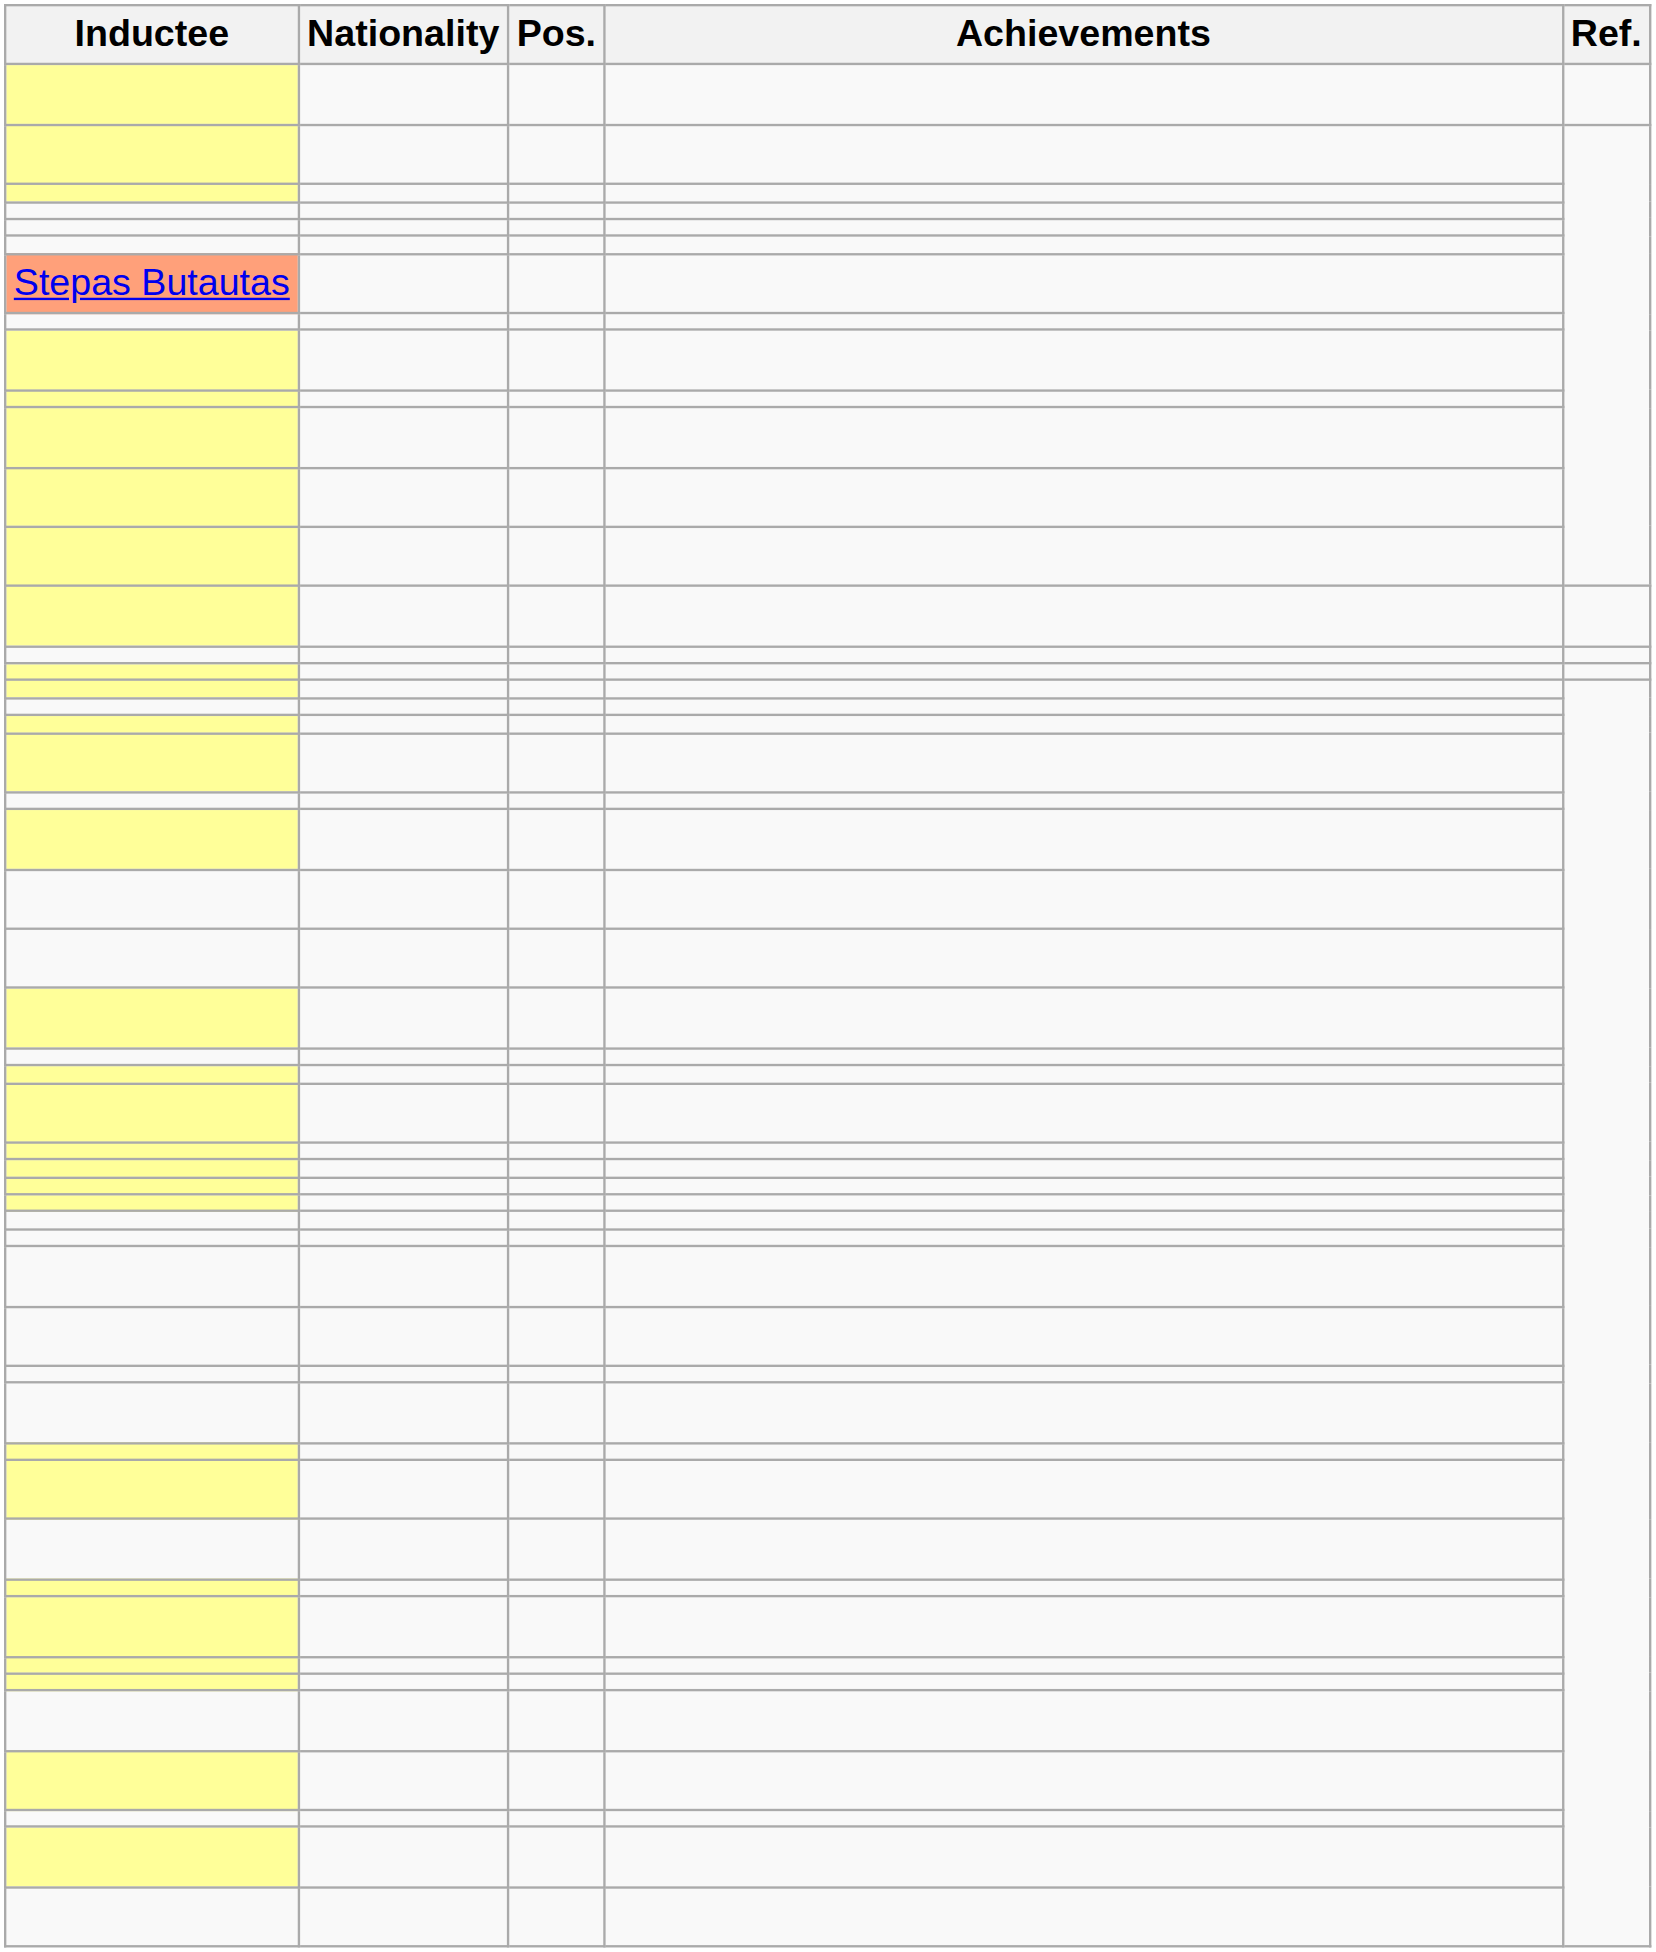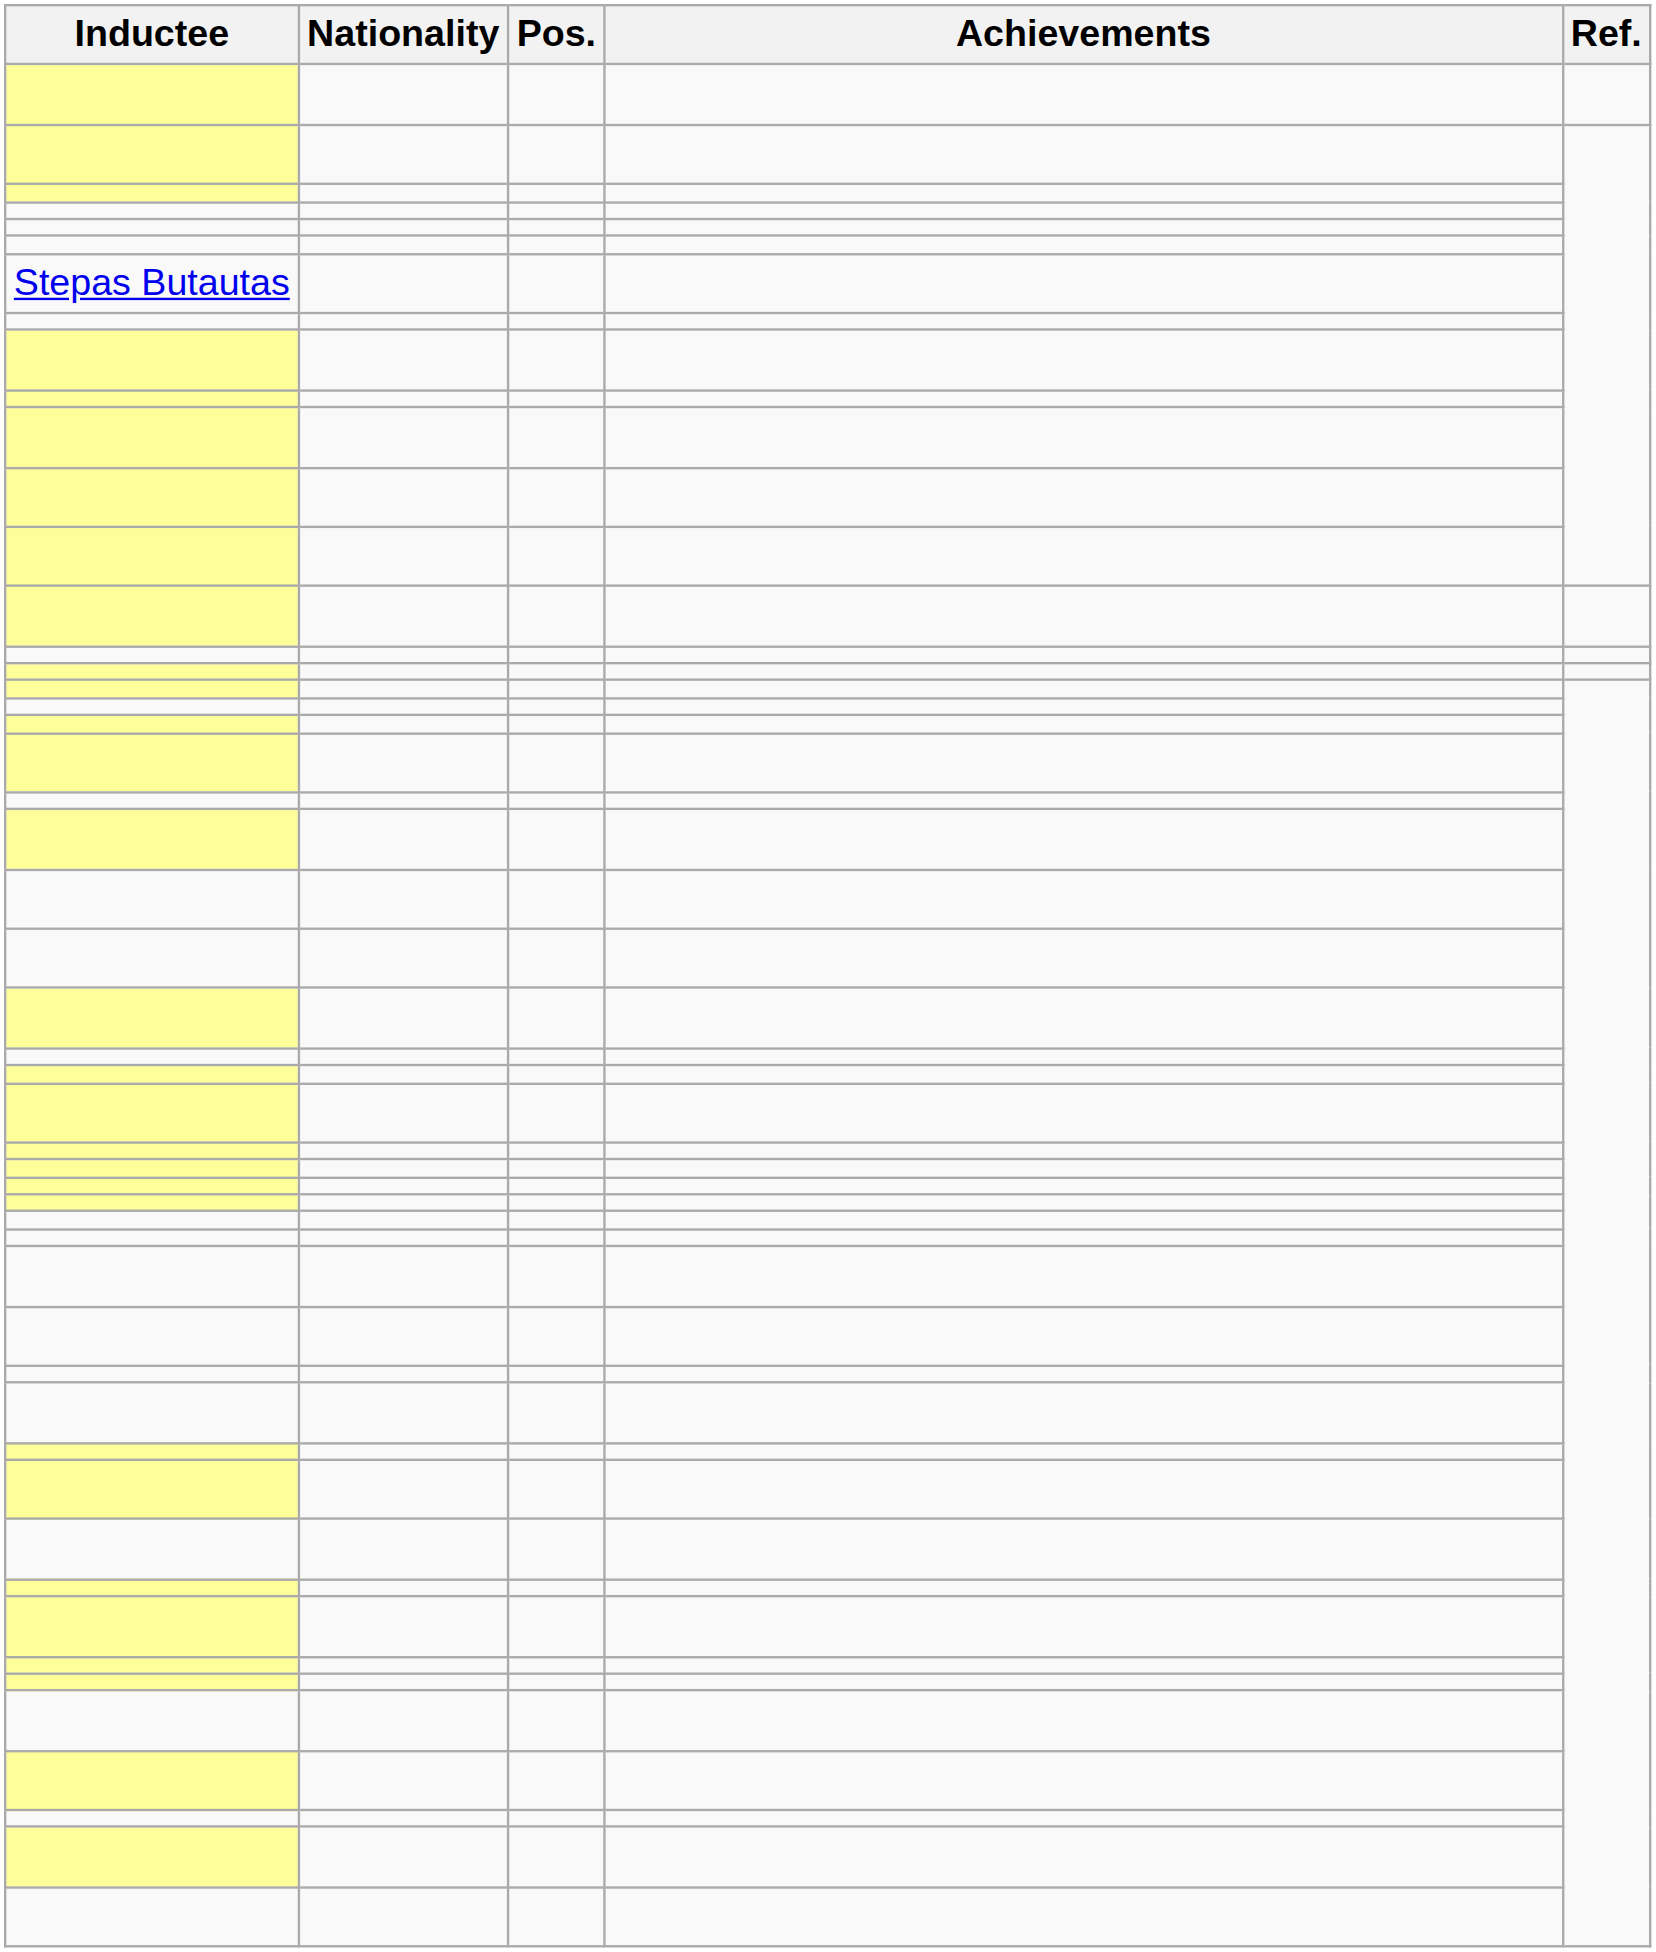Stepas Butautas | Inductee: lightsalmon background -> no background
